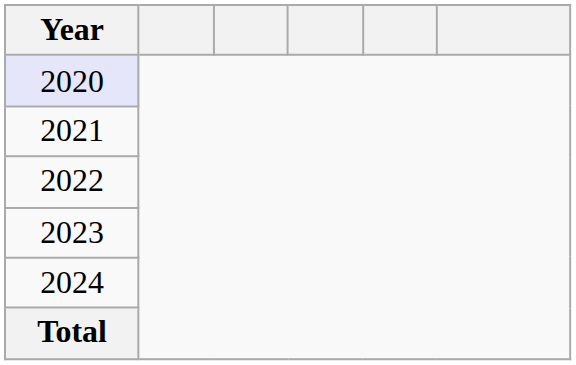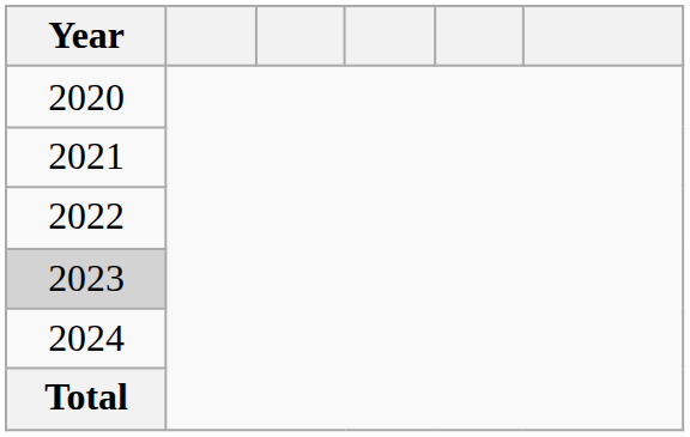2020 | Year: lavender background -> no background
2023 | Year: no background -> lightgrey background
